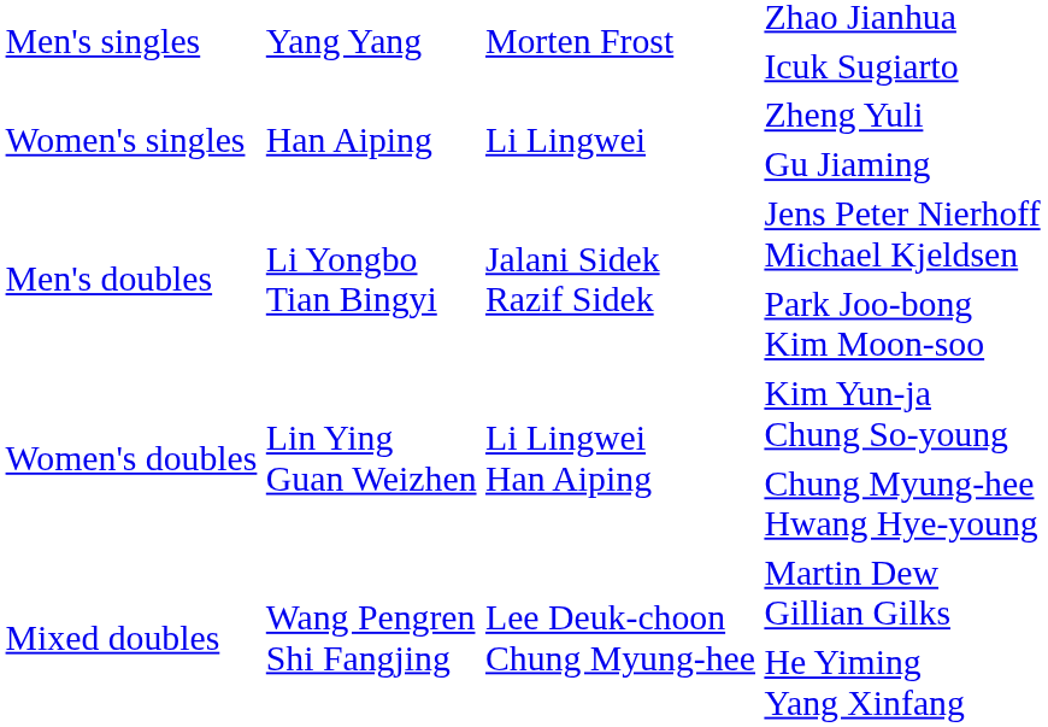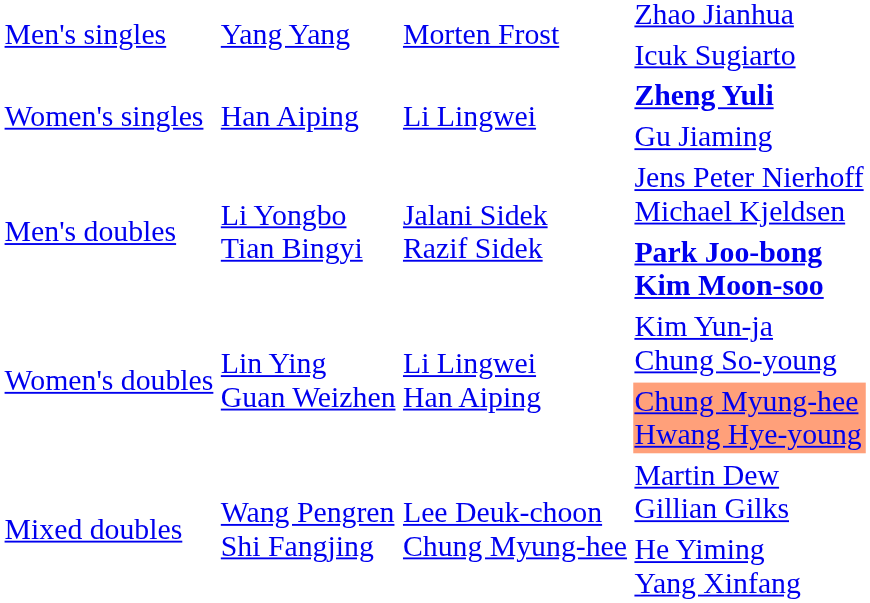Zheng Yuli | column 4: normal -> bold
Park Joo-bong Kim Moon-soo | column 4: normal -> bold
Chung Myung-hee Hwang Hye-young | column 4: no background -> lightsalmon background
